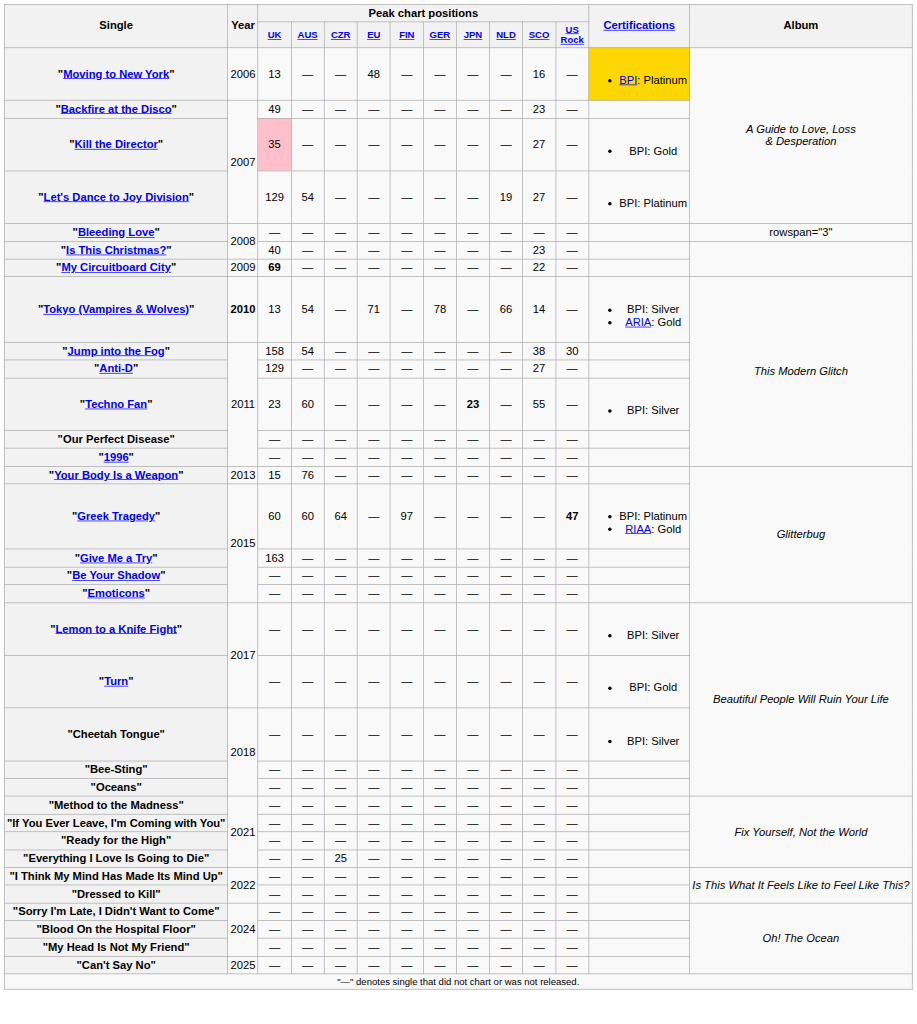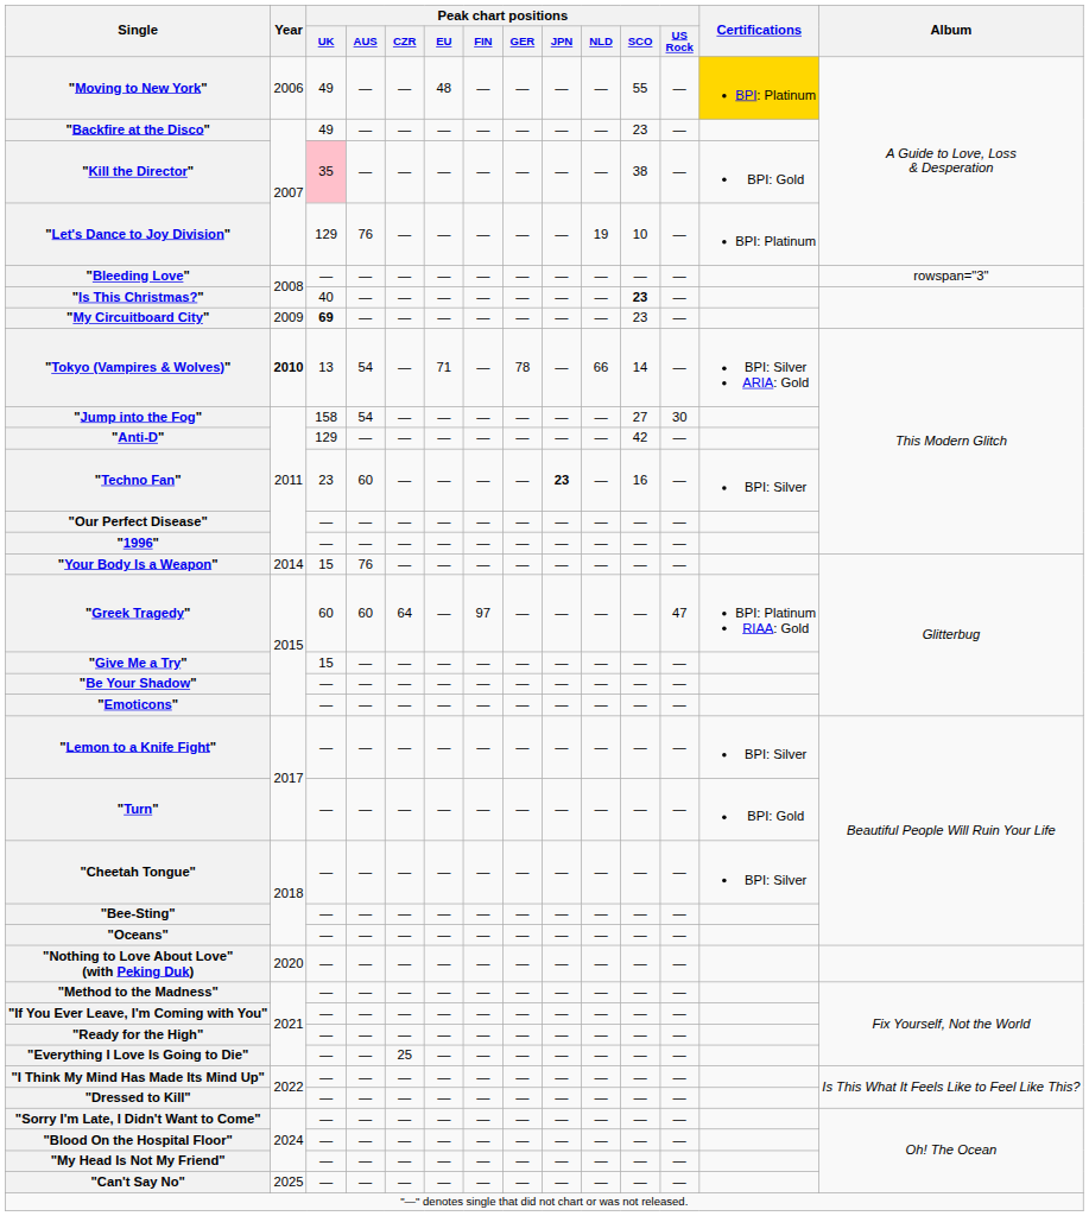"Moving to New York" | Peak chart positions / UK: 13 -> 49
"Moving to New York" | Peak chart positions / SCO: 16 -> 55
"Kill the Director" | Peak chart positions / SCO: 27 -> 38
"Let's Dance to Joy Division" | Peak chart positions / AUS: 54 -> 76
"Let's Dance to Joy Division" | Peak chart positions / SCO: 27 -> 10
"Is This Christmas?" | Peak chart positions / SCO: normal -> bold
"My Circuitboard City" | Peak chart positions / SCO: 22 -> 23
"Jump into the Fog" | Peak chart positions / SCO: 38 -> 27
"Anti-D" | Peak chart positions / SCO: 27 -> 42
"Techno Fan" | Peak chart positions / SCO: 55 -> 16
"Your Body Is a Weapon" | Year: 2013 -> 2014
"Greek Tragedy" | Peak chart positions / US Rock: bold -> normal
"Give Me a Try" | Peak chart positions / UK: 163 -> 15
+ row: "Nothing to Love About Love" (with Peking Duk) | 2020 | — | — | — | — | — | — | — | — | — | —
